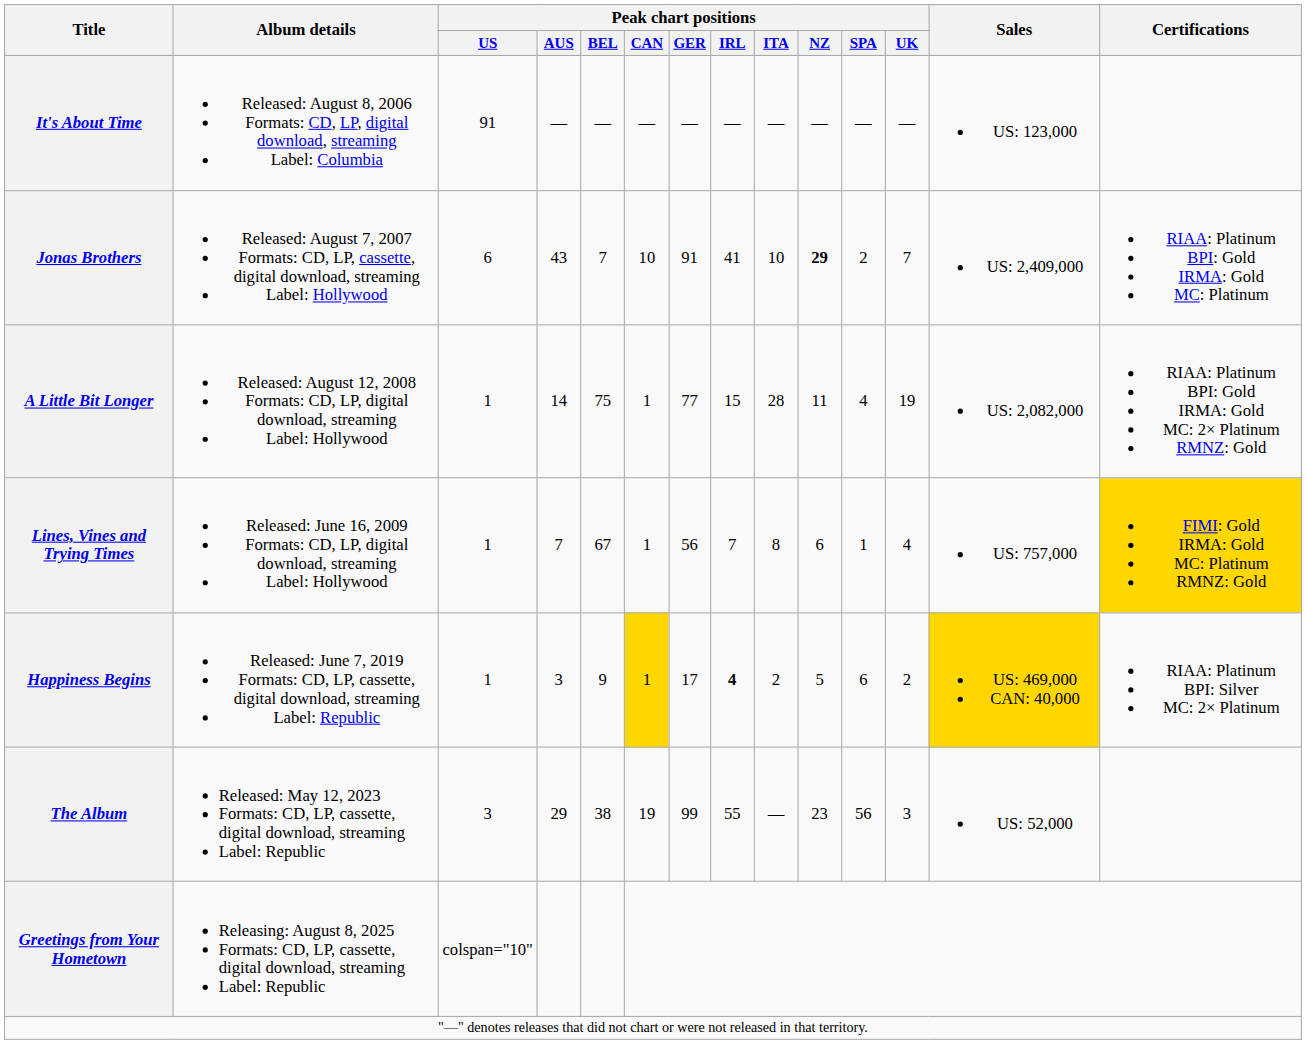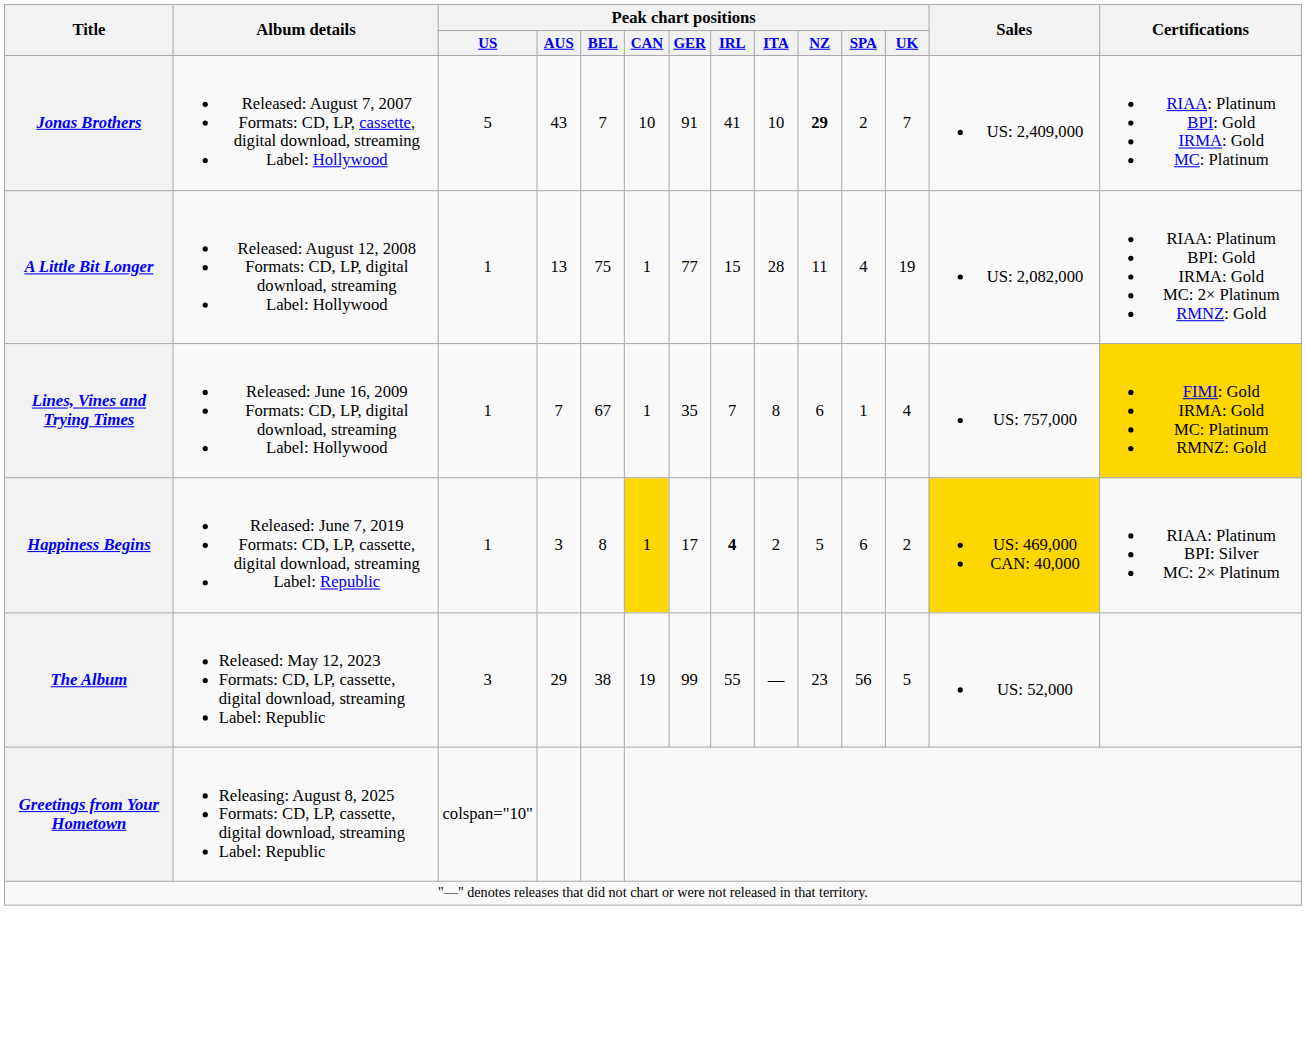- row: It's About Time | Released: August 8, 2006 Formats: CD, LP, digital download, streaming Label: Columbia | 91 | — | — | — | — | — | — | — | — | — | US: 123,000
Jonas Brothers | Peak chart positions / US: 6 -> 5
A Little Bit Longer | Peak chart positions / AUS: 14 -> 13
Lines, Vines and Trying Times | Peak chart positions / GER: 56 -> 35
Happiness Begins | Peak chart positions / BEL: 9 -> 8
The Album | Peak chart positions / UK: 3 -> 5
